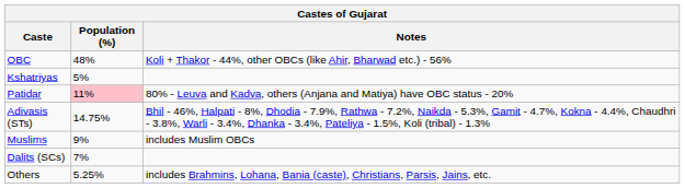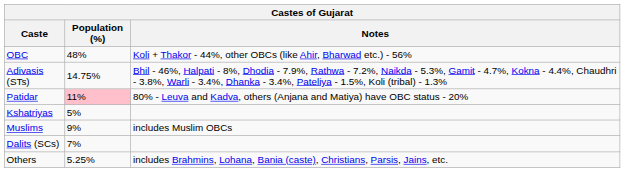rows swapped: Adivasis (STs) <-> Kshatriyas
